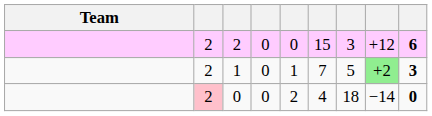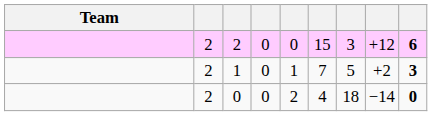row 3 | column 8: lightgreen background -> no background
row 4 | column 2: pink background -> no background
